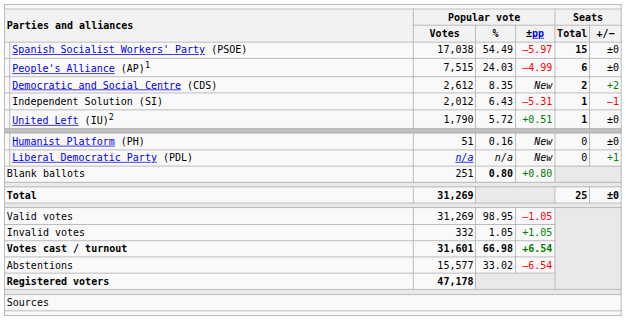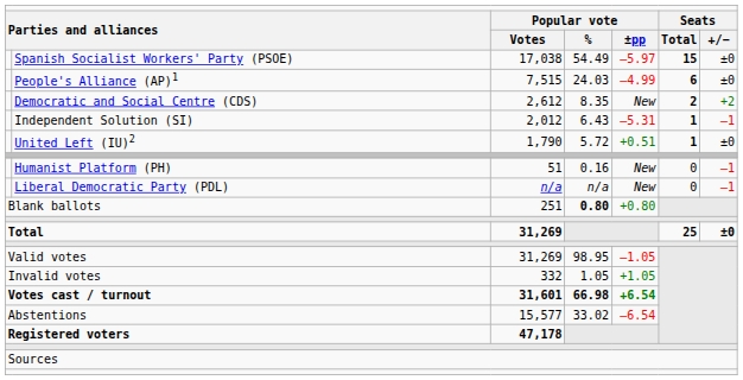Humanist Platform (PH) | column 7: ±0 -> –1
Liberal Democratic Party (PDL) | column 7: +1 -> –1
